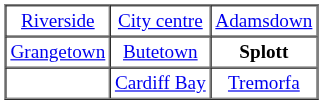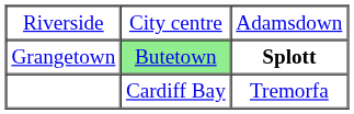Grangetown | column 2: no background -> lightgreen background
